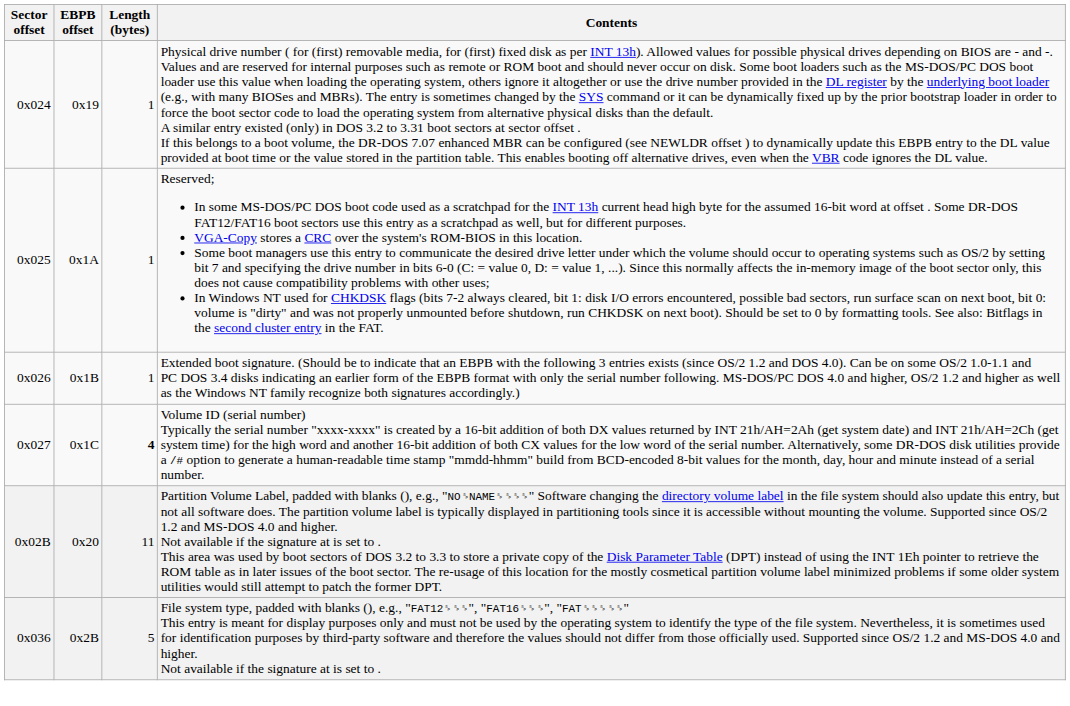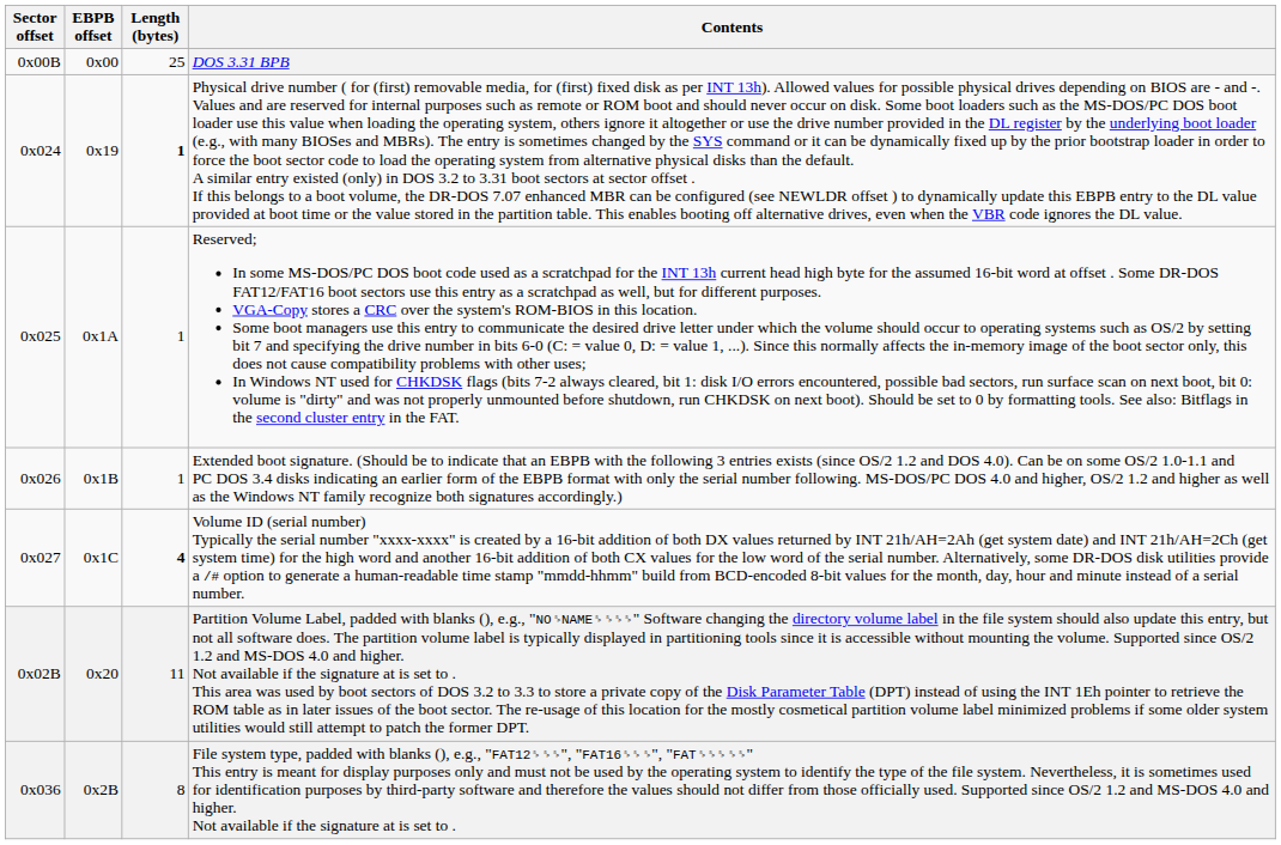+ row: 0x00B | 0x00 | 25 | DOS 3.31 BPB
0x19 | Length (bytes): normal -> bold
0x2B | Length (bytes): 5 -> 8
